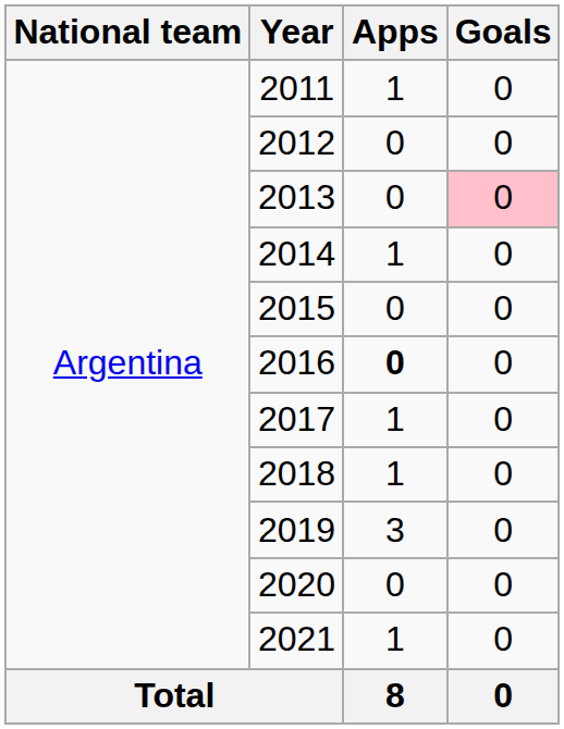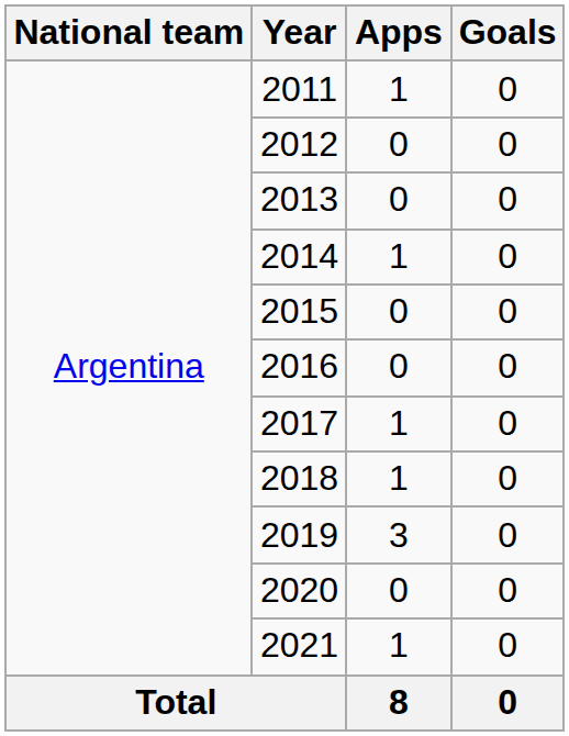2013 | Goals: pink background -> no background
2016 | Apps: bold -> normal
